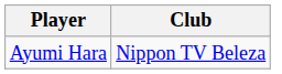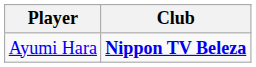Ayumi Hara | Club: normal -> bold
